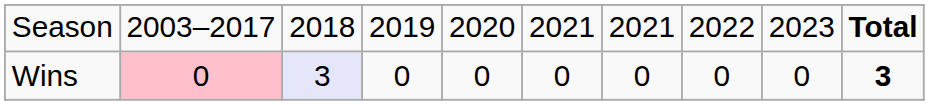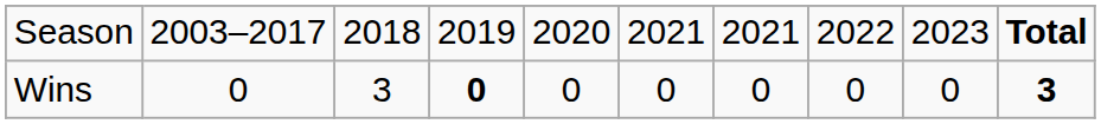Wins | column 2: pink background -> no background
Wins | column 3: lavender background -> no background
Wins | column 4: normal -> bold
